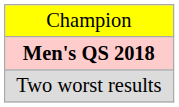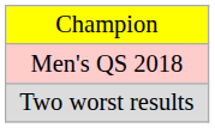row 2 | column 1: bold -> normal
